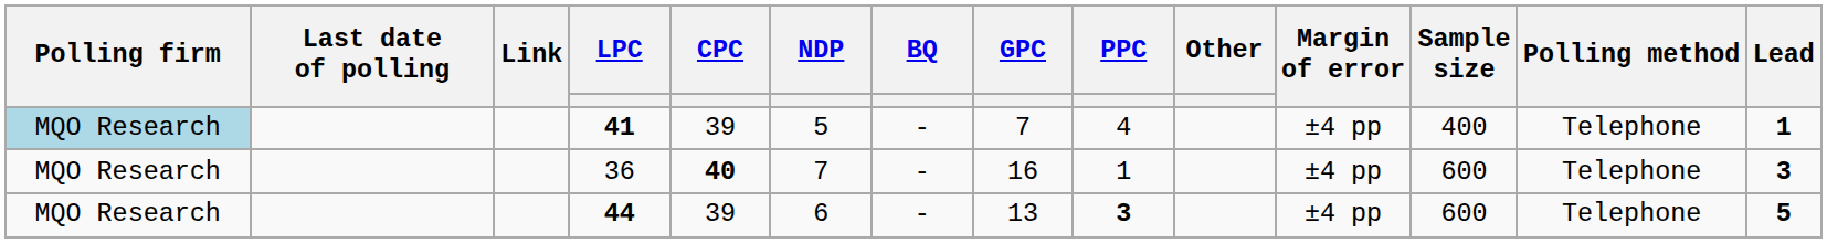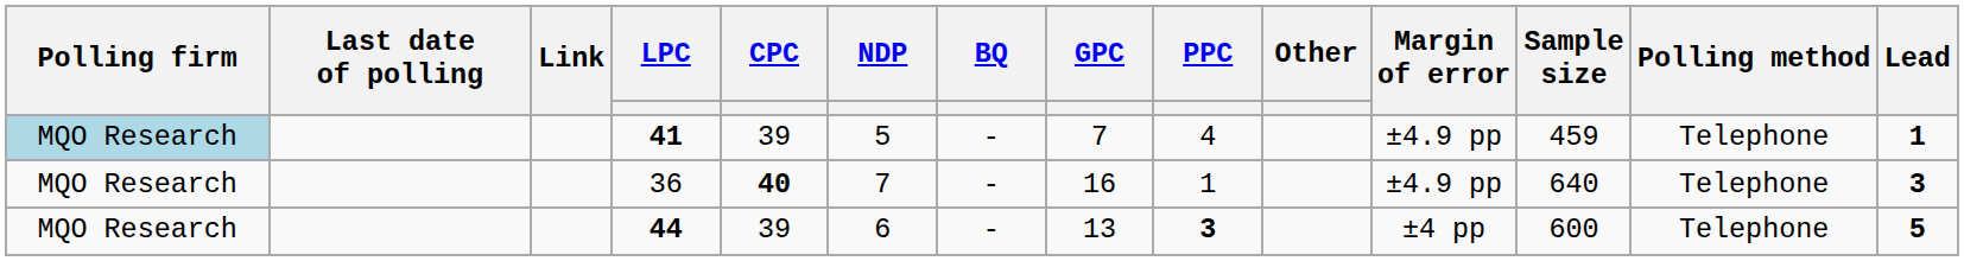41 | Margin of error: ±4 pp -> ±4.9 pp
41 | Sample size: 400 -> 459
36 | Margin of error: ±4 pp -> ±4.9 pp
36 | Sample size: 600 -> 640
